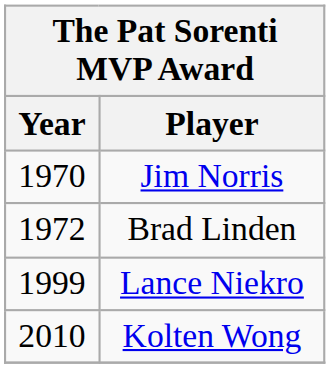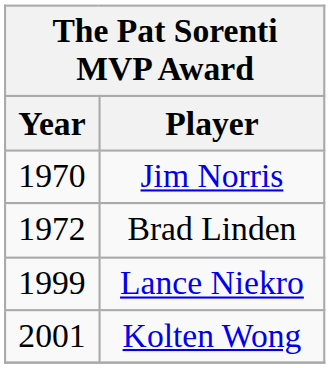Kolten Wong | Year: 2010 -> 2001
